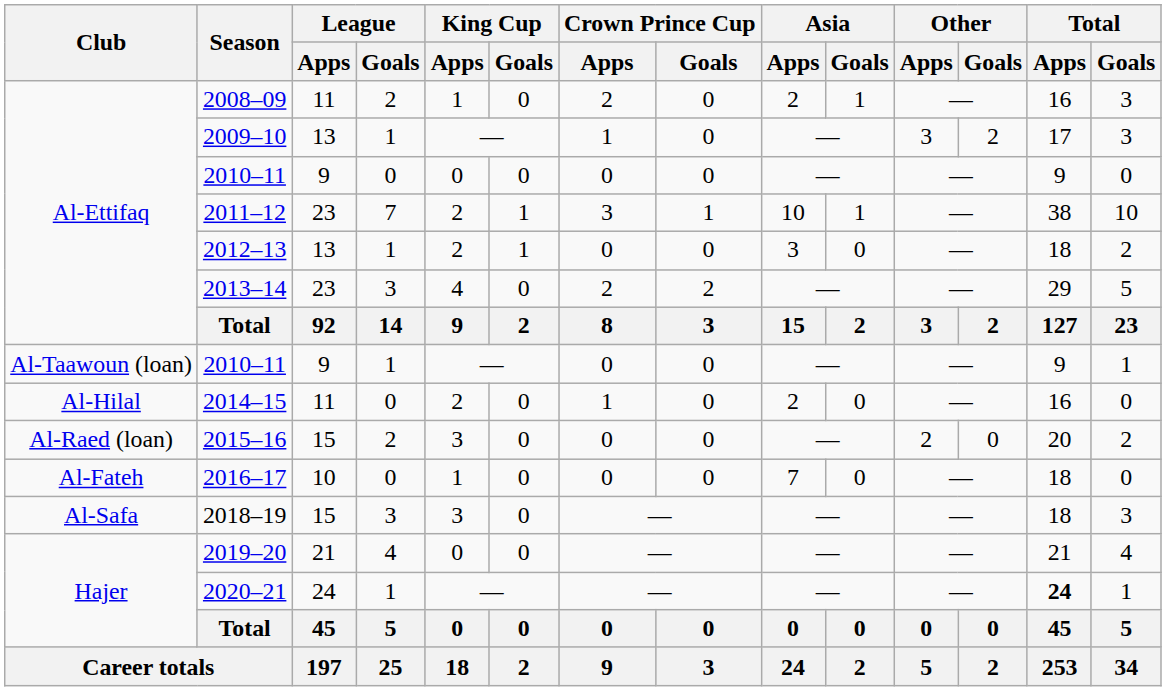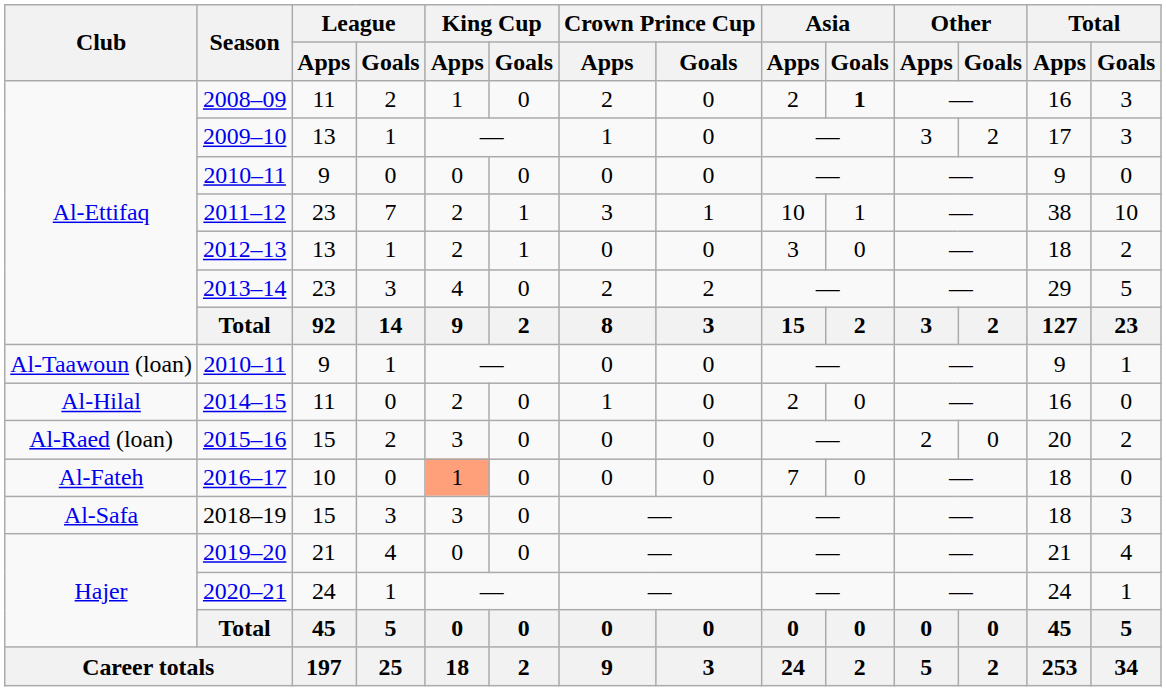2008–09 | Asia / Goals: normal -> bold
2016–17 | King Cup / Apps: no background -> lightsalmon background
2020–21 | Total / Apps: bold -> normal
